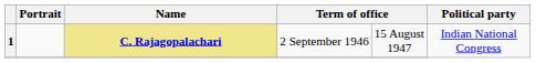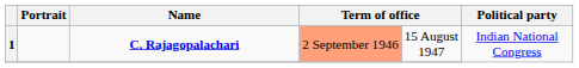1 | Name: khaki background -> no background
1 | column 4: no background -> lightsalmon background
